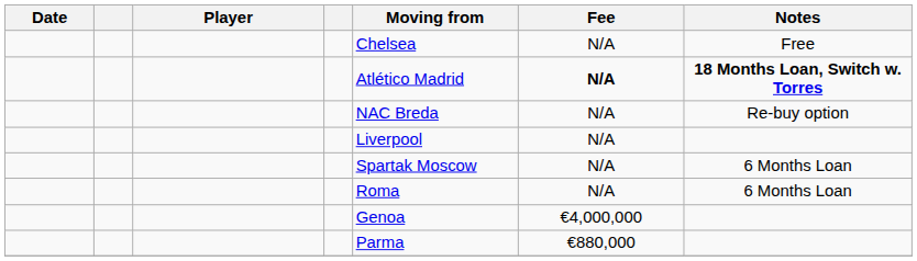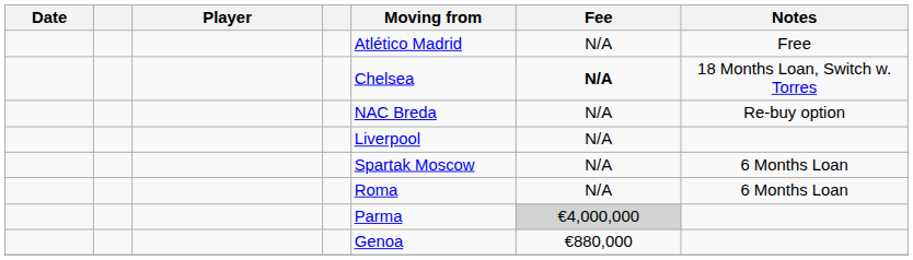row 2 | Moving from: Chelsea -> Atlético Madrid
row 3 | Moving from: Atlético Madrid -> Chelsea
row 3 | Notes: bold -> normal
row 8 | Moving from: Genoa -> Parma
row 8 | Fee: no background -> lightgrey background
row 9 | Moving from: Parma -> Genoa
